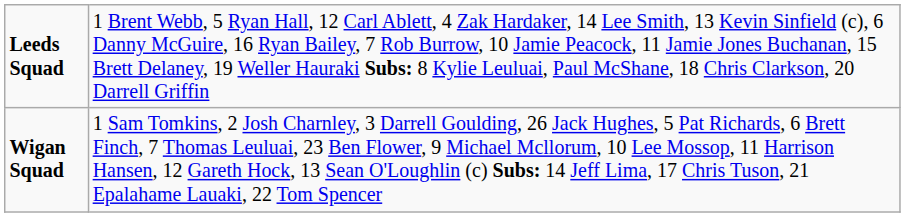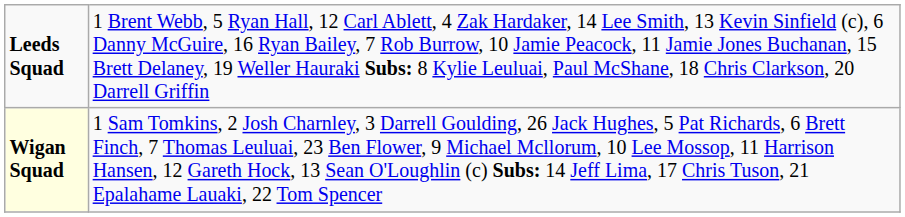Wigan Squad | column 1: no background -> lightyellow background
